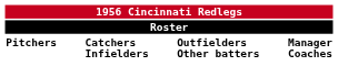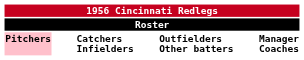Pitchers | column 1: no background -> pink background
